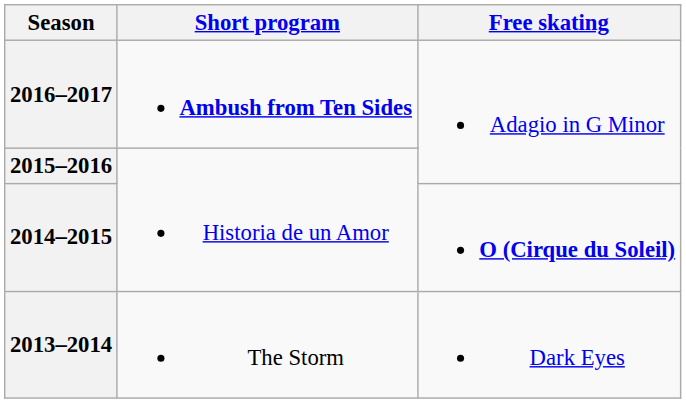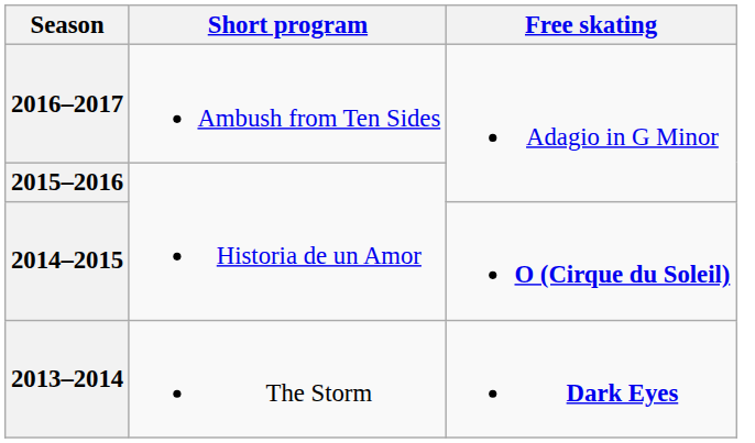2016–2017 | Short program: bold -> normal
2013–2014 | Free skating: normal -> bold
